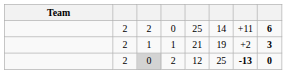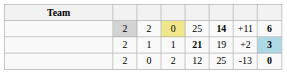row 2 | column 2: no background -> lightgrey background
row 2 | column 4: no background -> khaki background
row 2 | column 6: normal -> bold
row 3 | column 5: normal -> bold
row 3 | column 8: no background -> lightblue background
row 4 | column 3: lightgrey background -> no background
row 4 | column 7: bold -> normal
